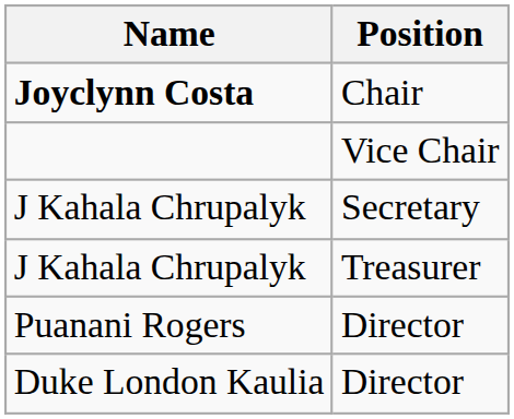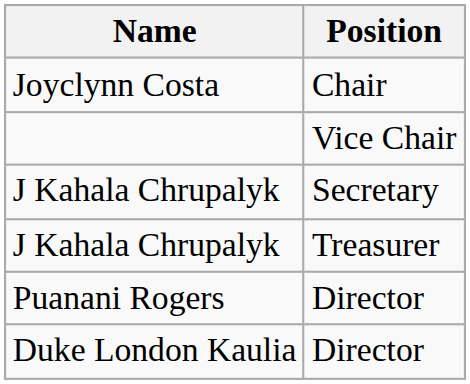row 2 | Name: bold -> normal
